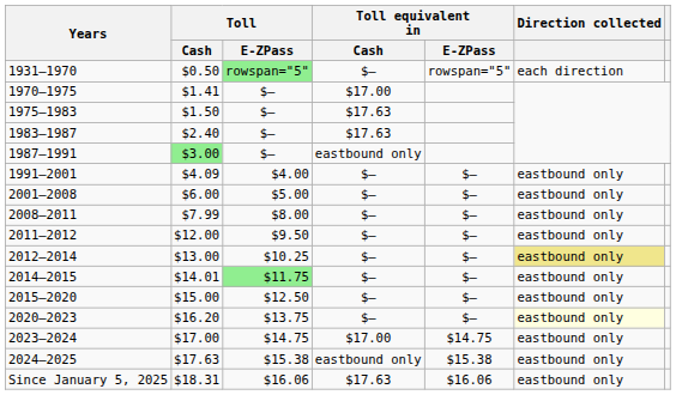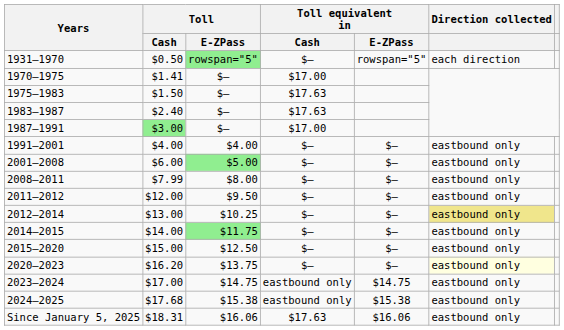1987–1991 | Toll equivalent in / Cash: eastbound only -> $17.00
1991–2001 | Toll / Cash: $4.09 -> $4.00
2001–2008 | Toll / E-ZPass: no background -> lightgreen background
2014–2015 | Toll / Cash: $14.01 -> $14.00
2023–2024 | Toll equivalent in / Cash: $17.00 -> eastbound only
2024–2025 | Toll / Cash: $17.63 -> $17.68
